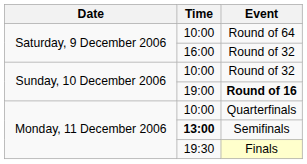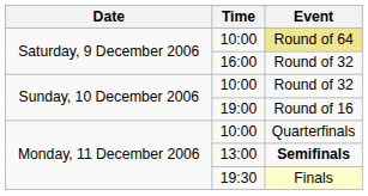Round of 64 | Event: no background -> khaki background
Round of 16 | Event: bold -> normal
Semifinals | Time: bold -> normal
Semifinals | Event: normal -> bold
